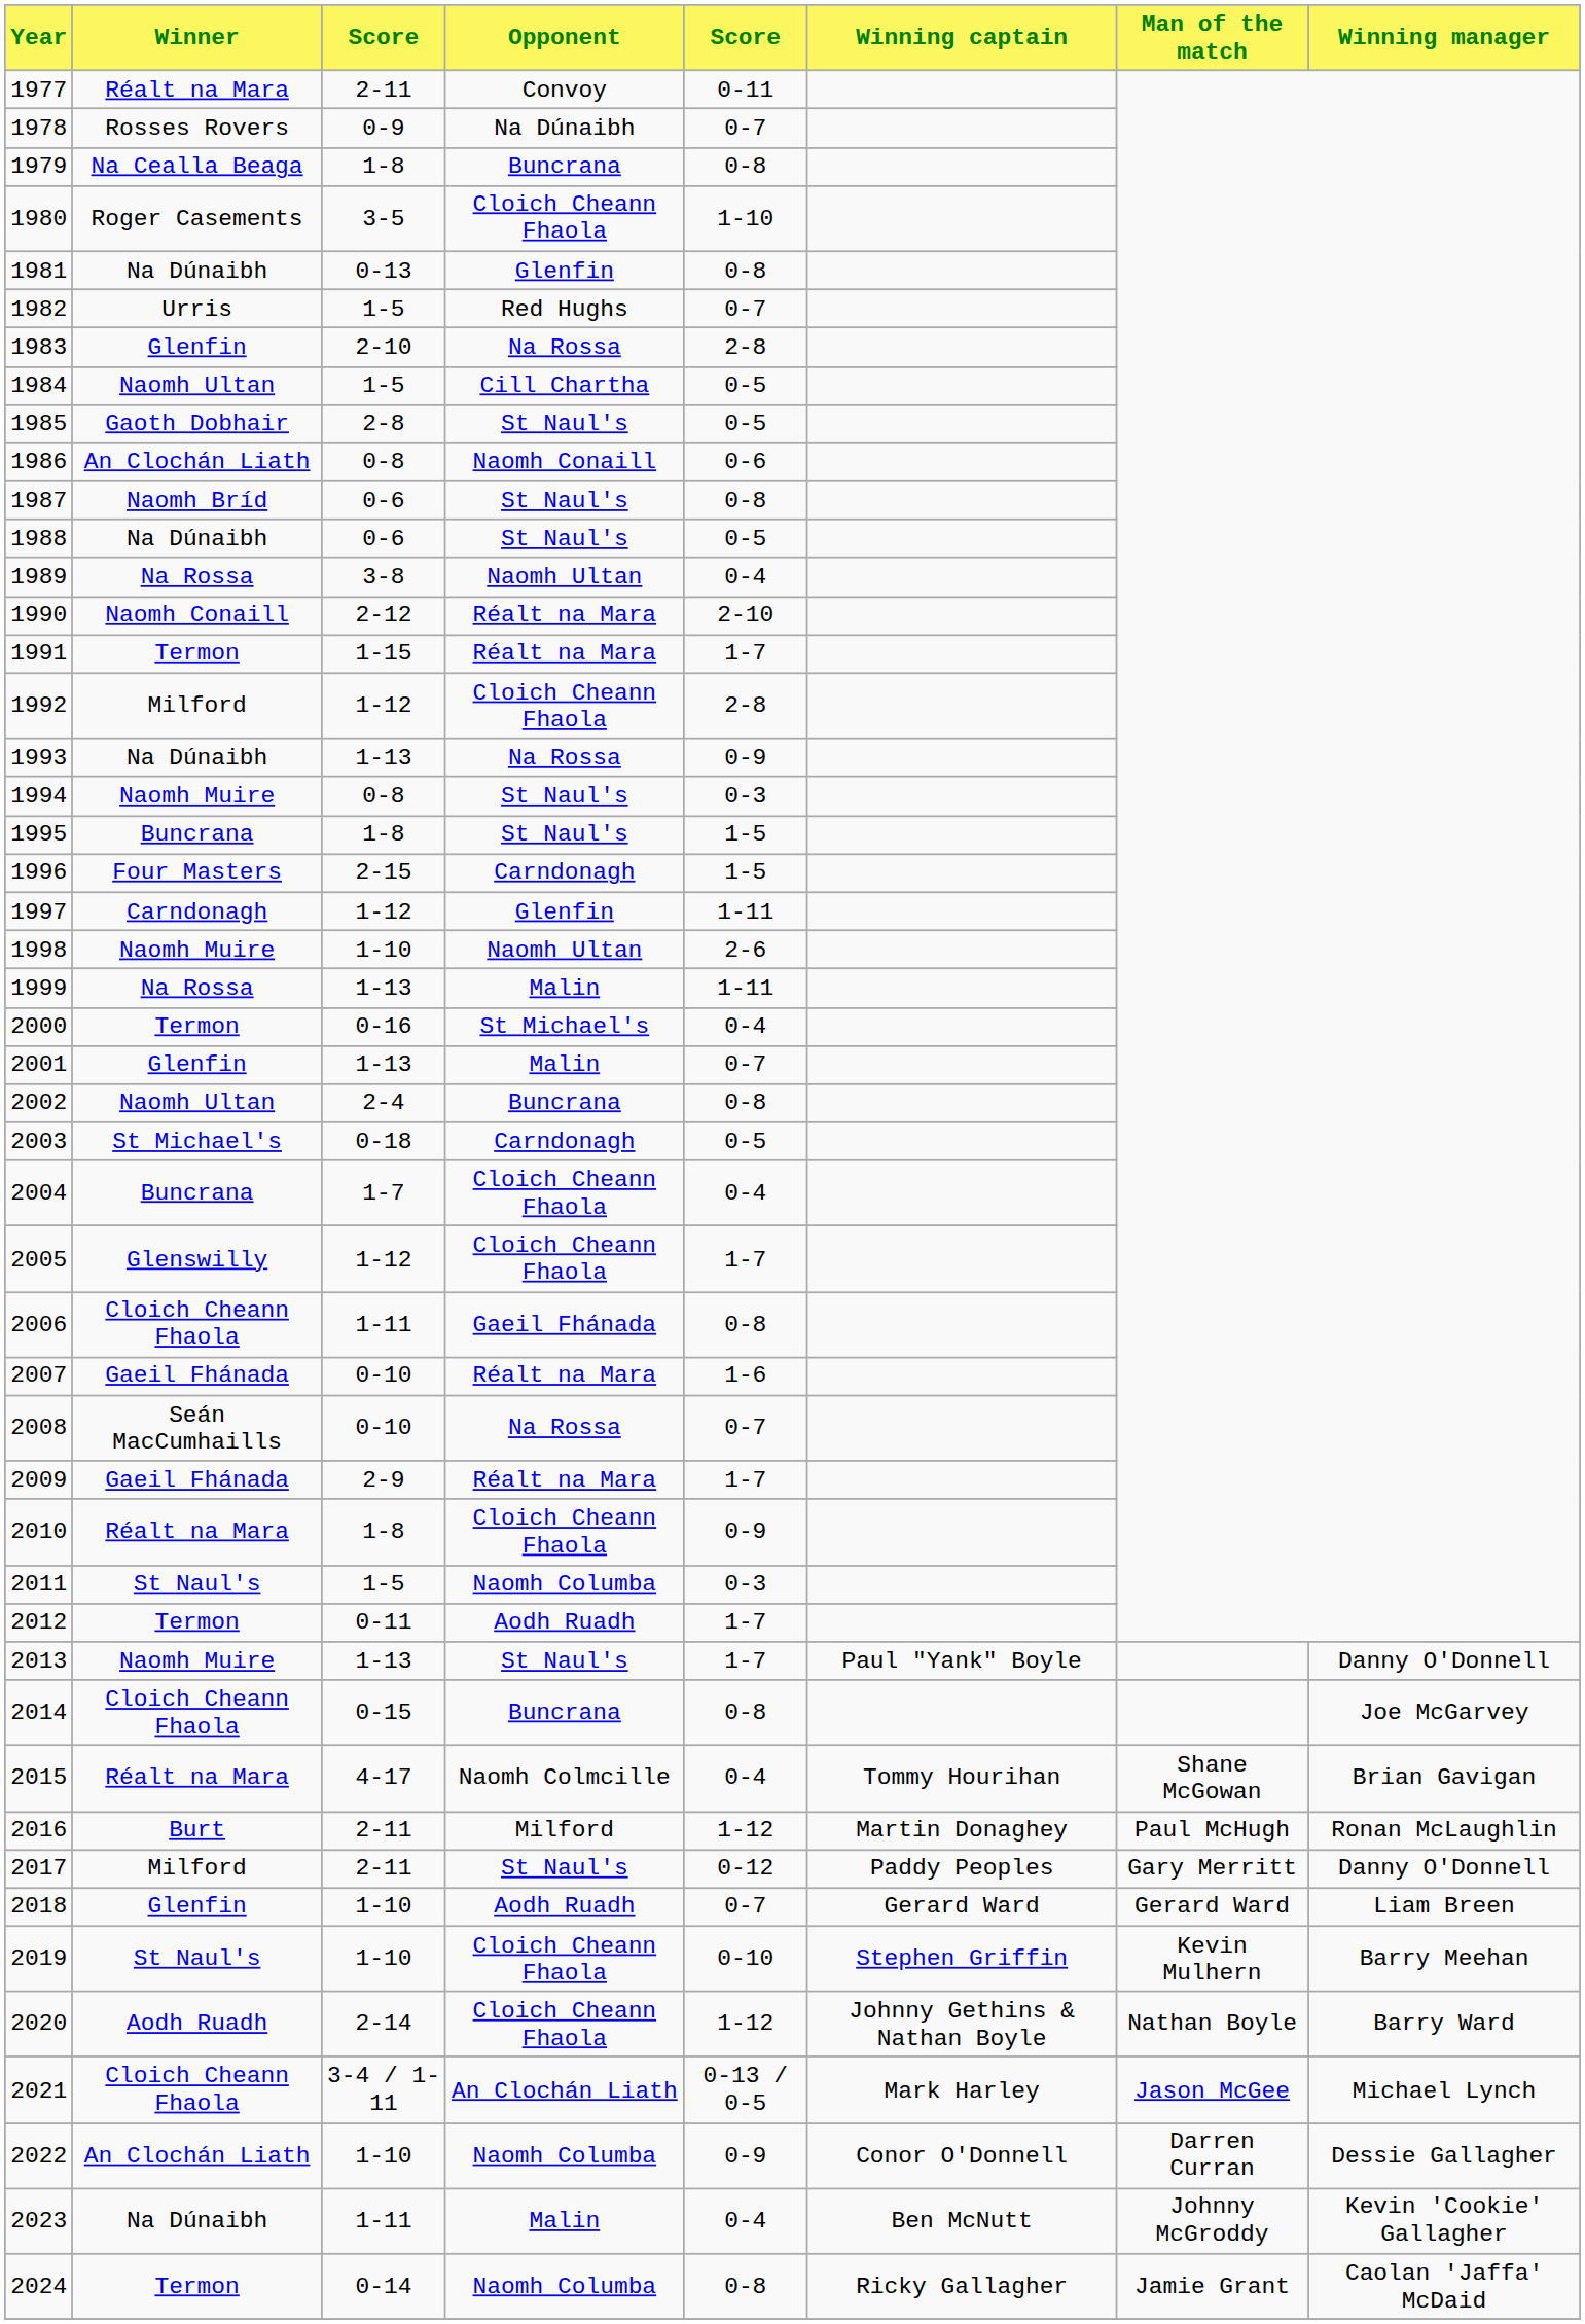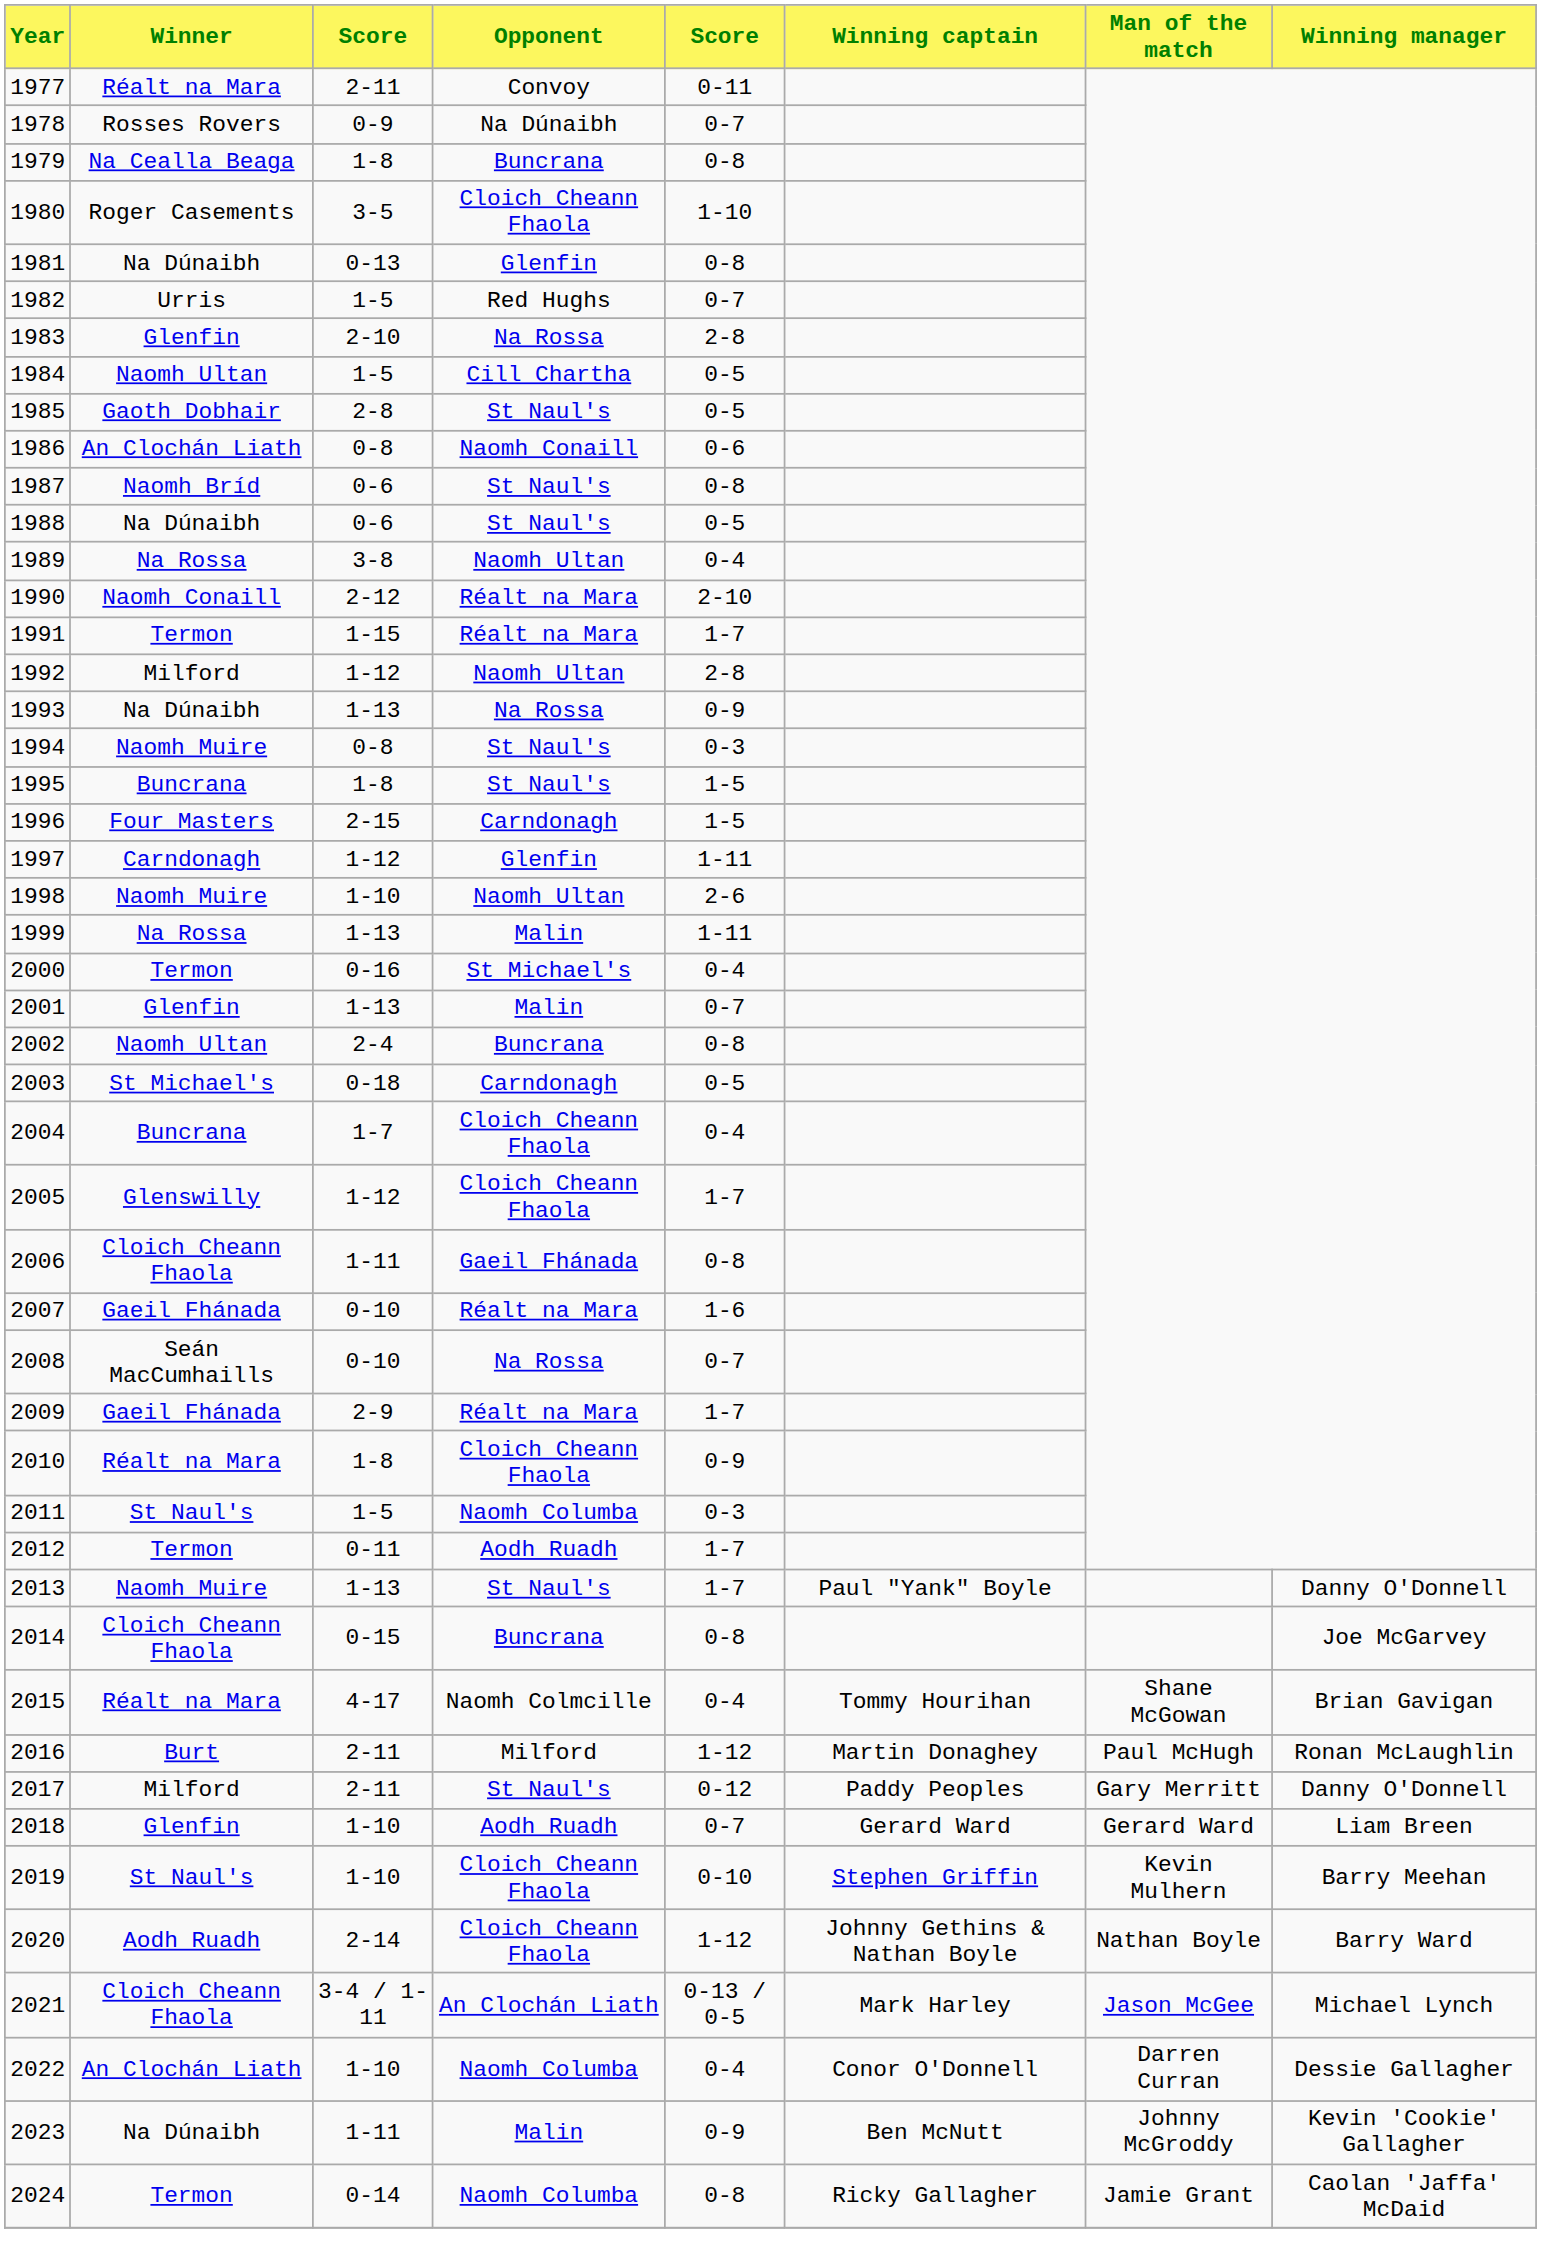1992 | Opponent: Cloich Cheann Fhaola -> Naomh Ultan
2022 | column 5: 0-9 -> 0-4
2023 | column 5: 0-4 -> 0-9
